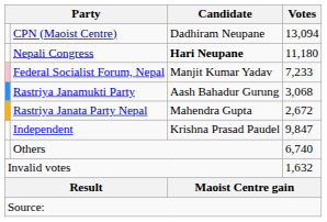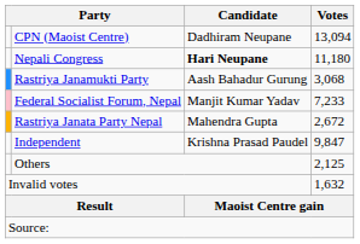rows swapped: Federal Socialist Forum, Nepal <-> Rastriya Janamukti Party
Others | Votes: 6,740 -> 2,125
